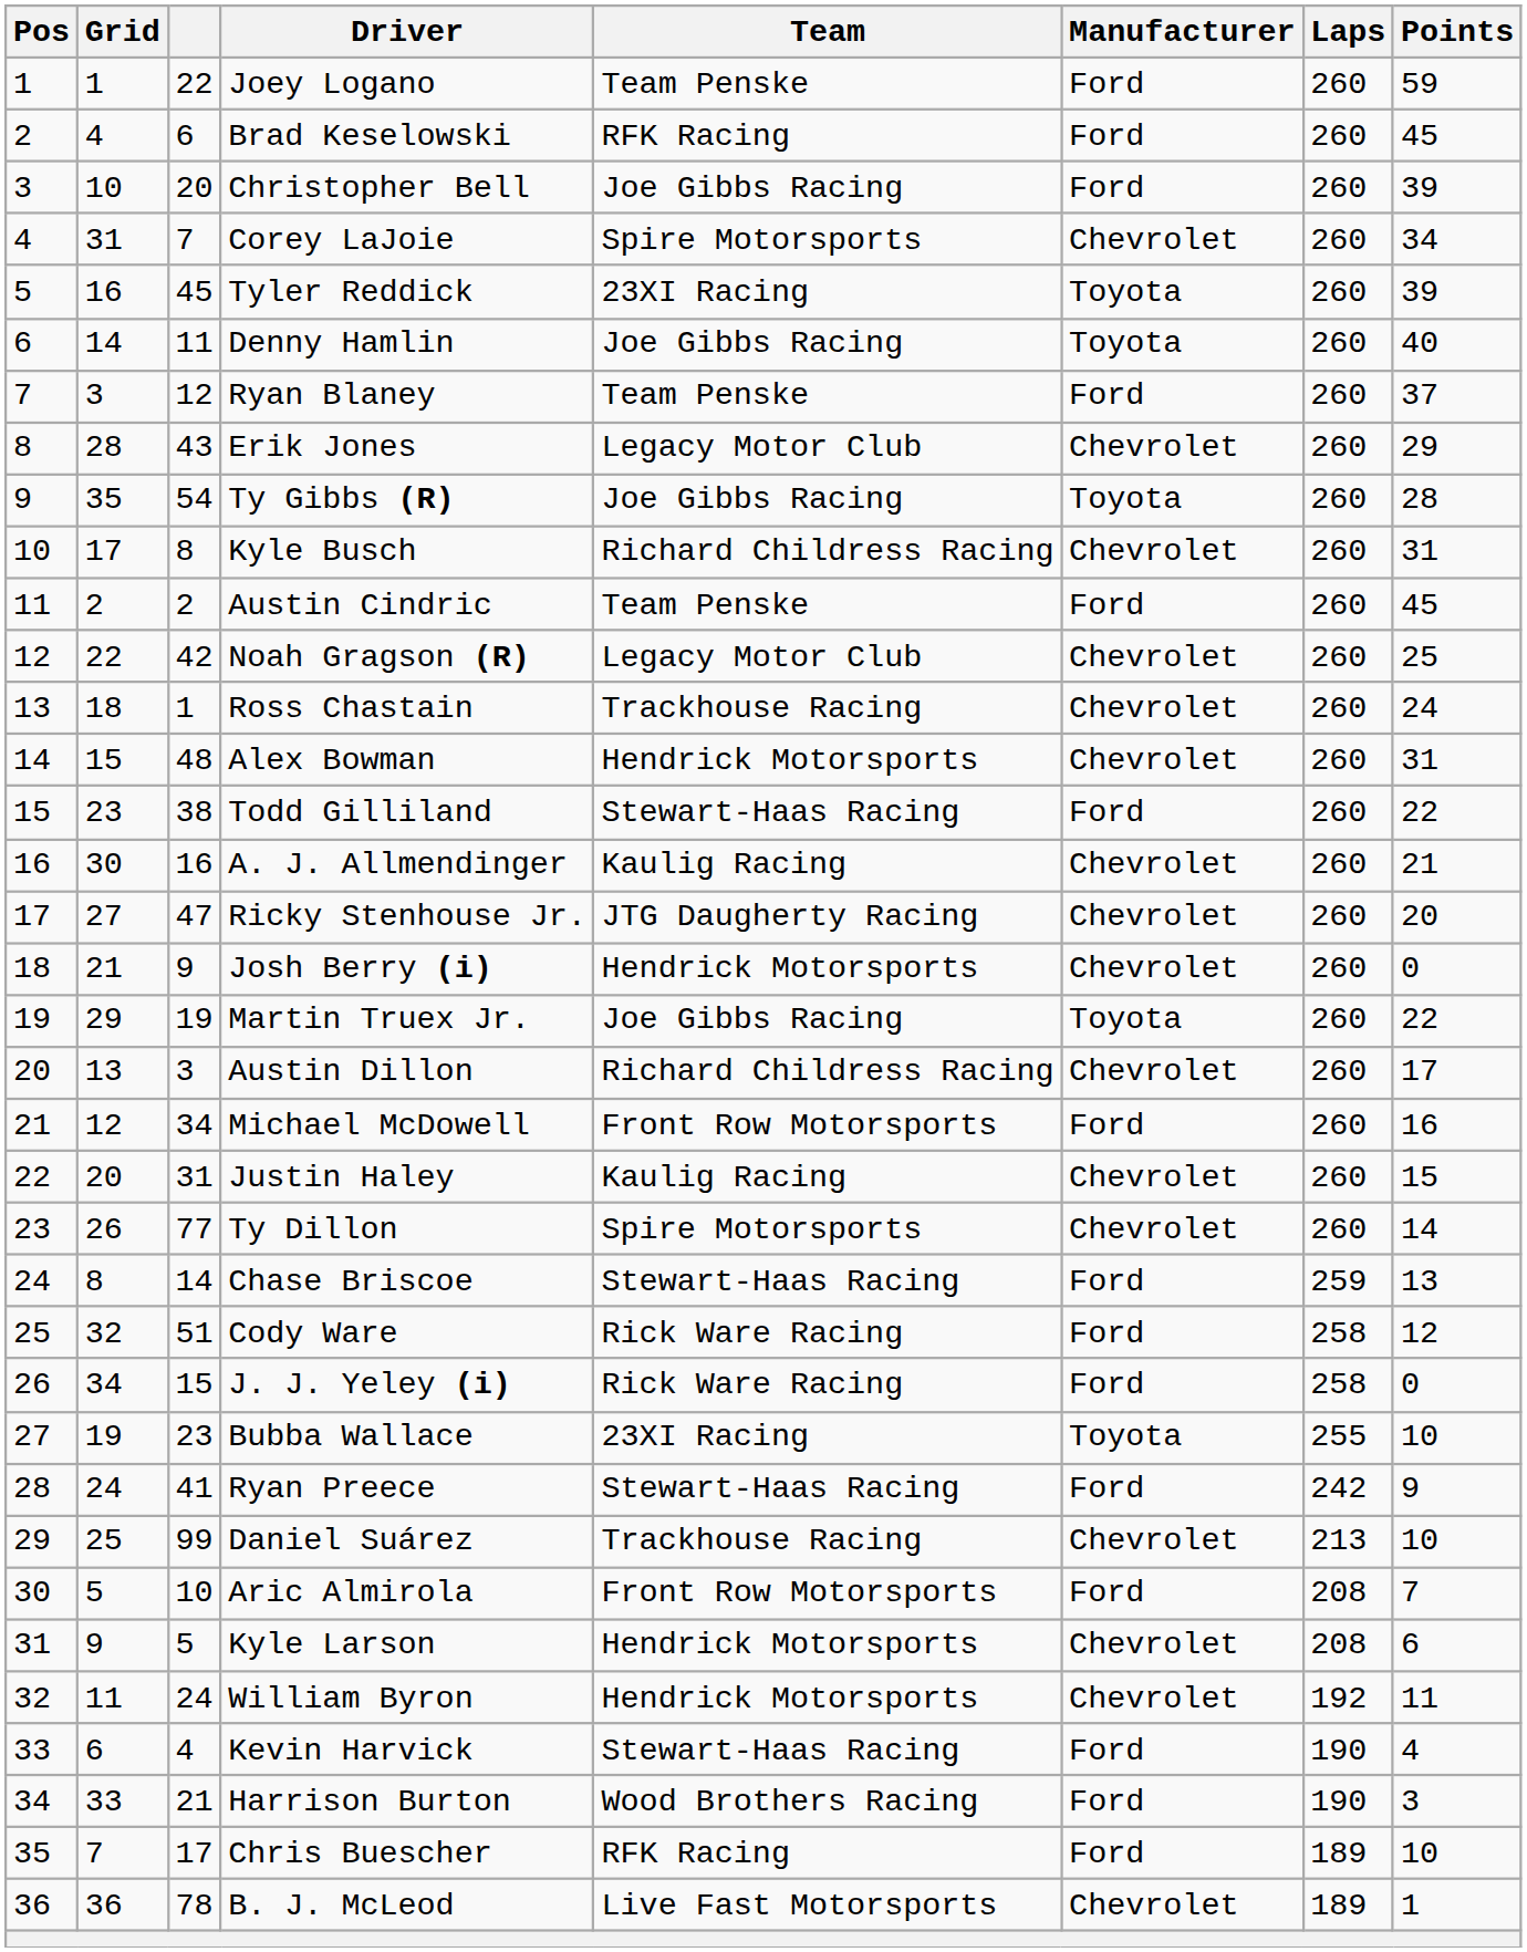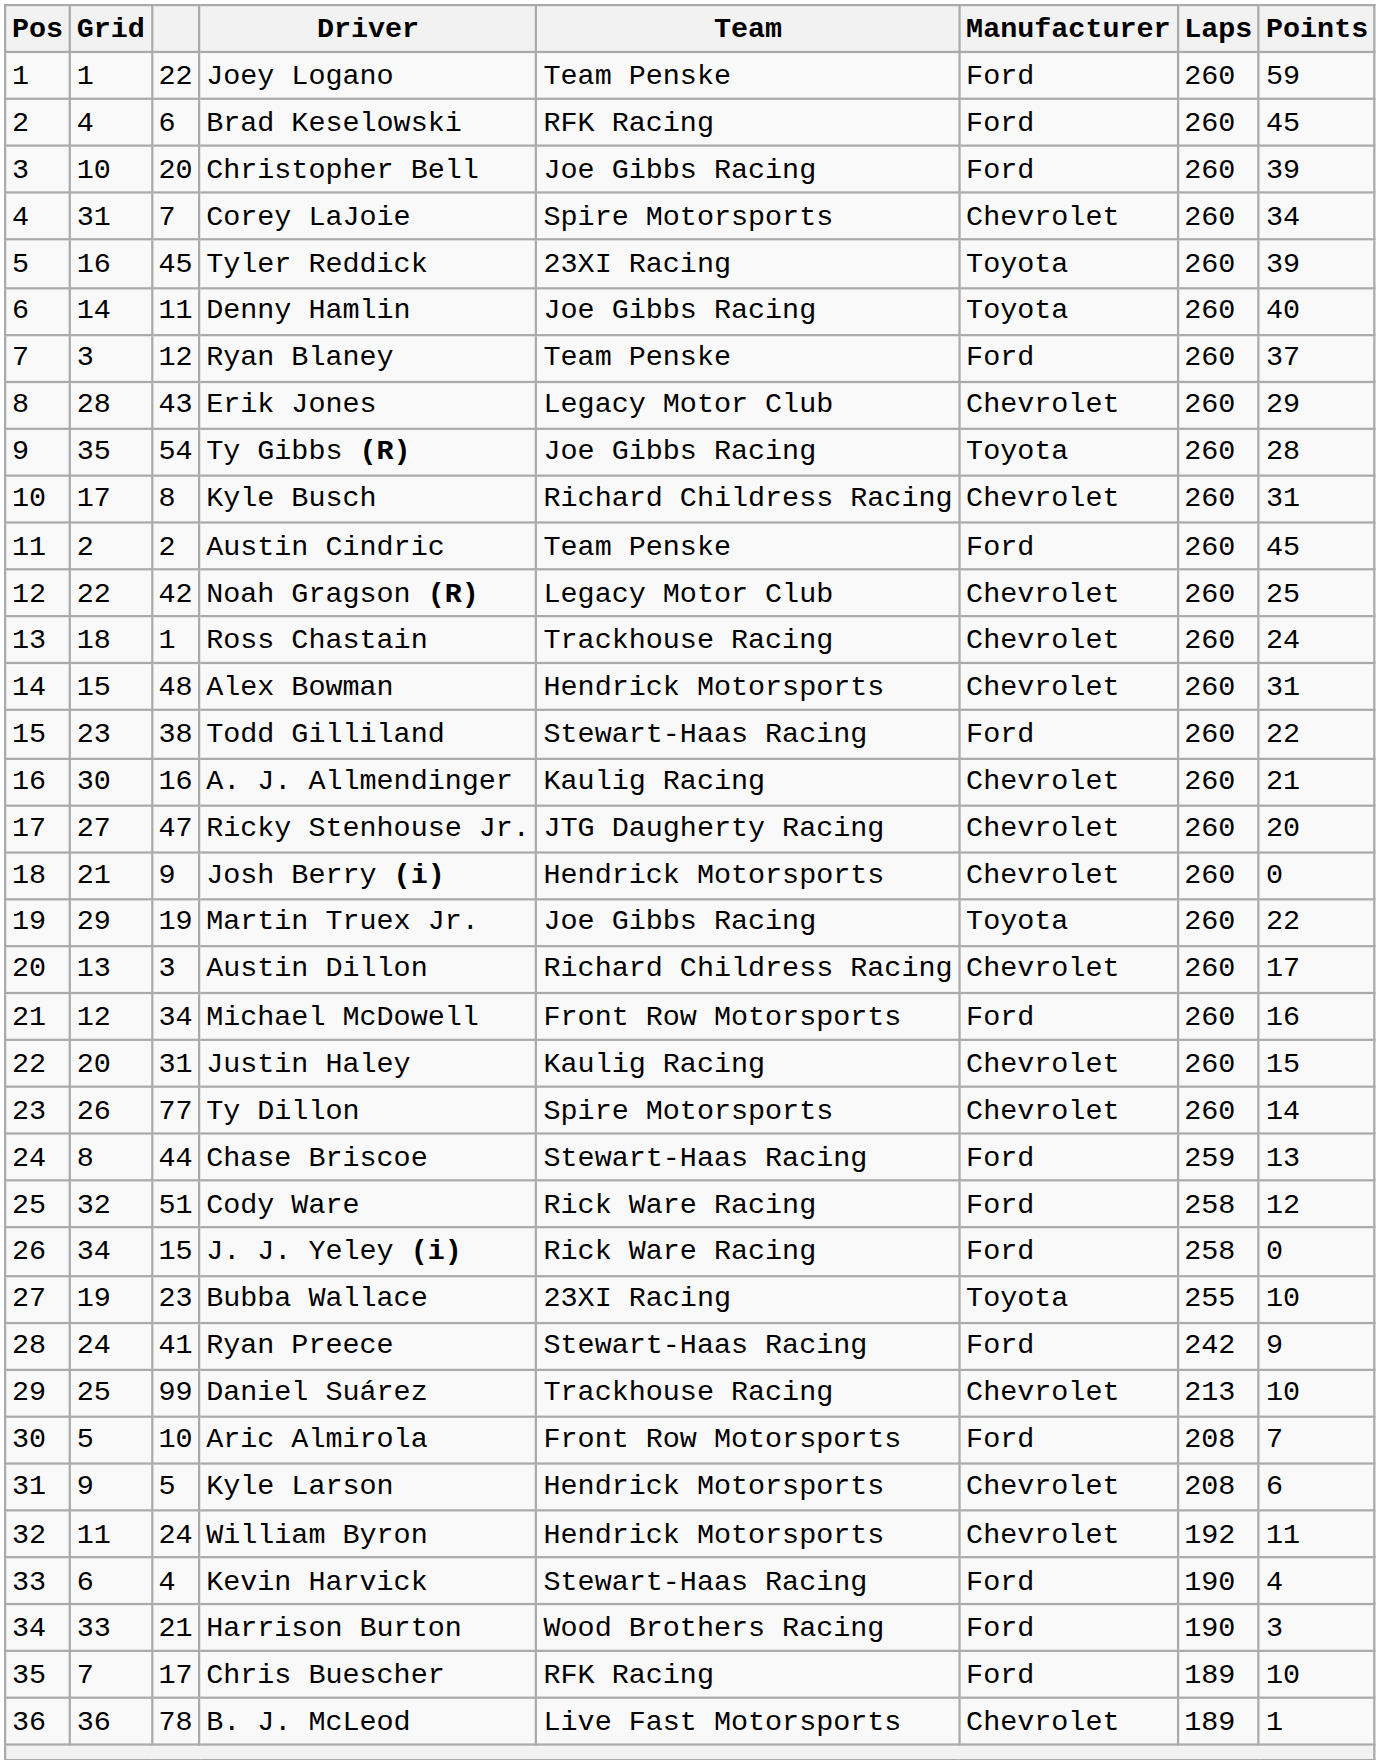Chase Briscoe | column 3: 14 -> 44
